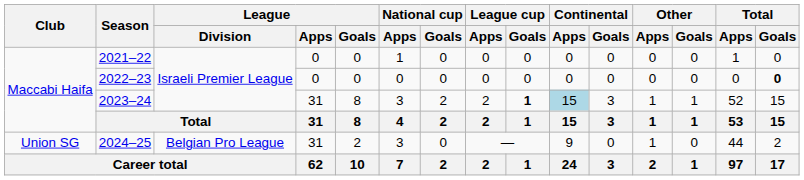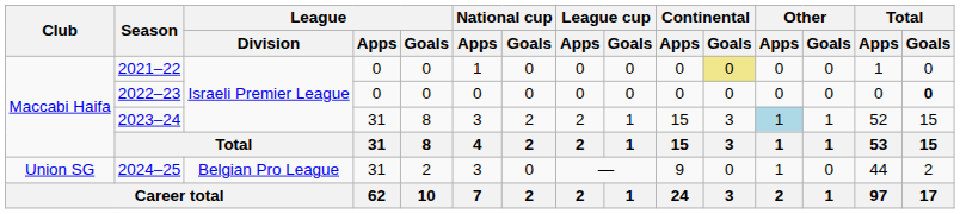2021–22 | Continental / Goals: no background -> khaki background
2023–24 | League cup / Goals: bold -> normal
2023–24 | Continental / Apps: lightblue background -> no background
2023–24 | Other / Apps: no background -> lightblue background
